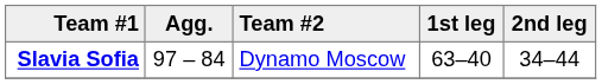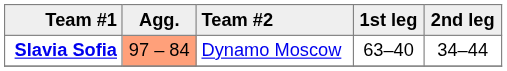Slavia Sofia | Agg.: no background -> lightsalmon background
